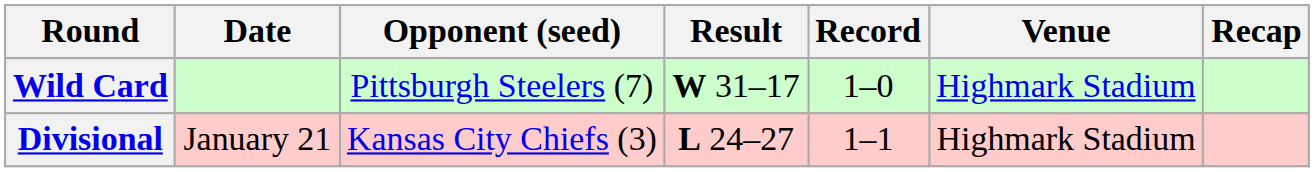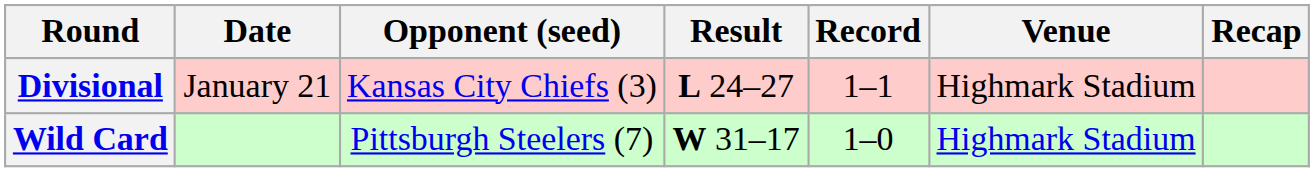rows swapped: Wild Card <-> Divisional
